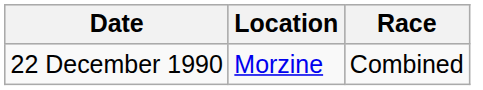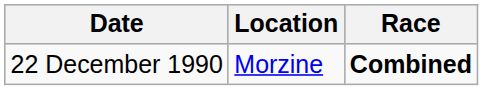row 2 | Race: normal -> bold
